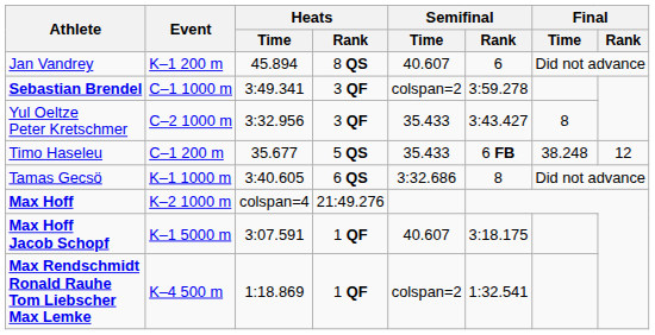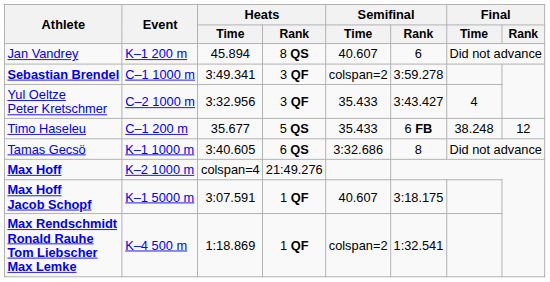Yul Oeltze Peter Kretschmer | Final / Time: 8 -> 4
